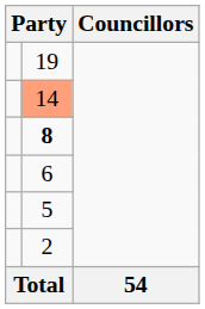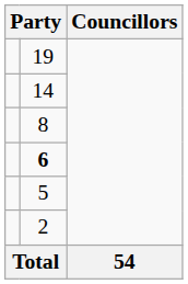14 | column 2: lightsalmon background -> no background
8 | column 2: bold -> normal
6 | column 2: normal -> bold
